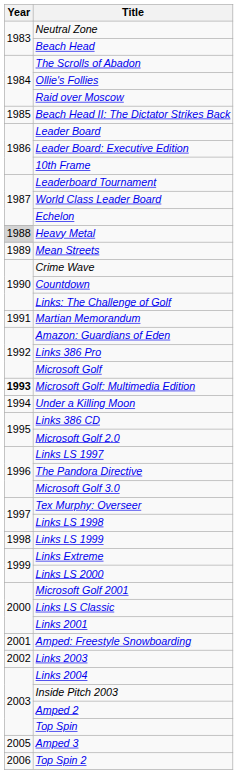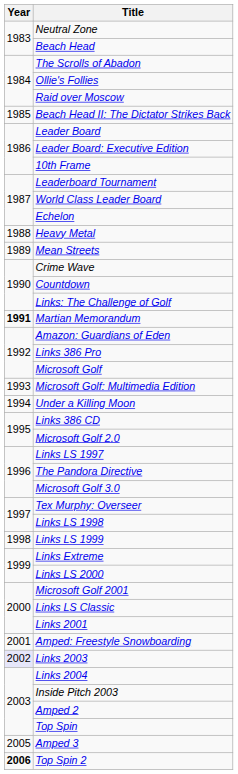Heavy Metal | Year: lightgrey background -> no background
Martian Memorandum | Year: normal -> bold
Microsoft Golf: Multimedia Edition | Year: bold -> normal
Links 2003 | Year: no background -> lavender background
Top Spin 2 | Year: normal -> bold
